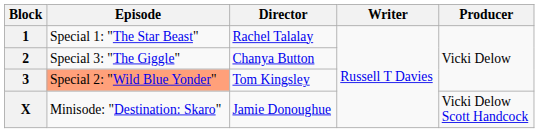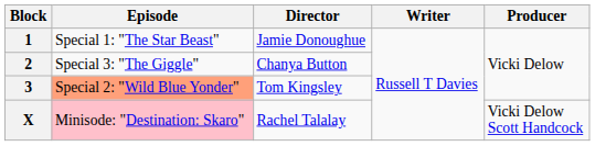1 | Director: Rachel Talalay -> Jamie Donoughue
X | Episode: no background -> pink background
X | Director: Jamie Donoughue -> Rachel Talalay
